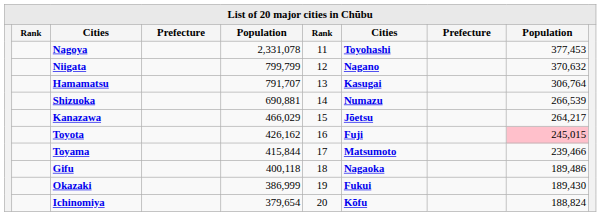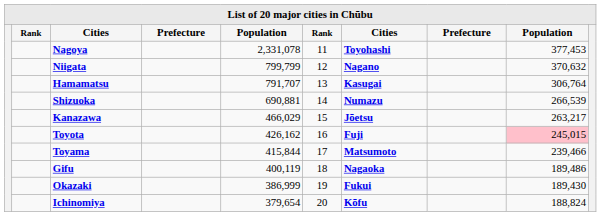Kanazawa | column 9: 264,217 -> 263,217
Gifu | column 5: 400,118 -> 400,119
